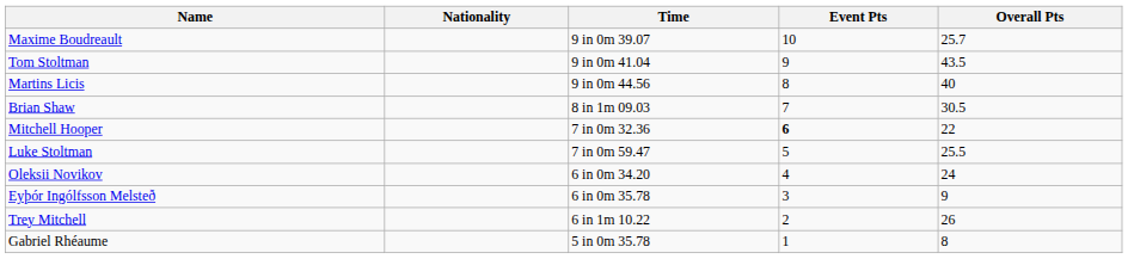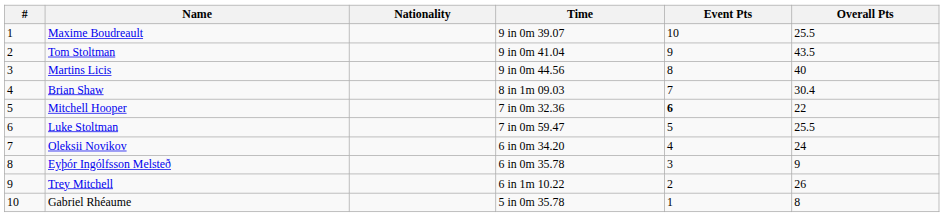+ column: # | 1 | 2 | 3 | 4 | 5 | 6 | 7 | 8 | 9 | 10
Maxime Boudreault | Overall Pts: 25.7 -> 25.5
Brian Shaw | Overall Pts: 30.5 -> 30.4
